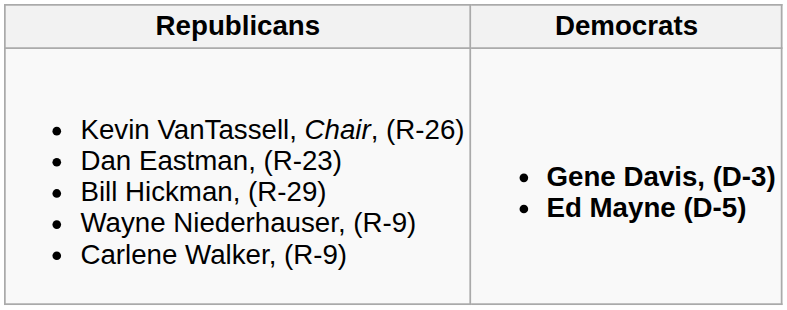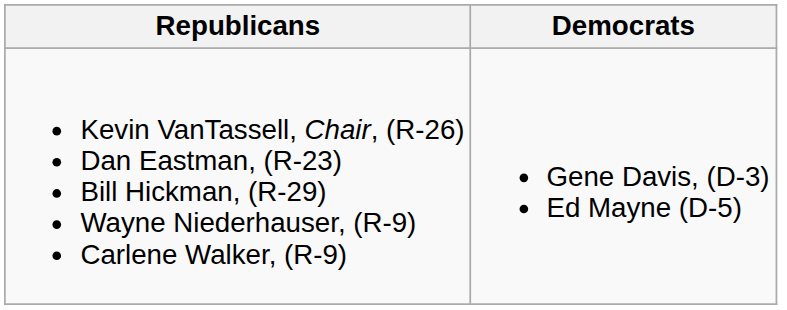row 2 | Democrats: bold -> normal
